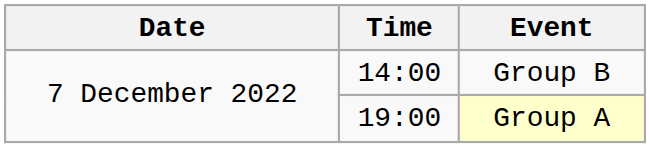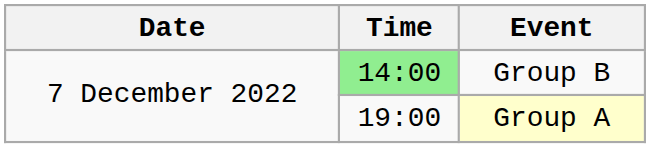Group B | Time: no background -> lightgreen background
